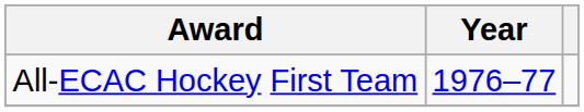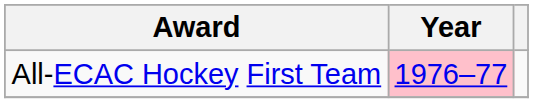row 2 | Year: no background -> pink background
